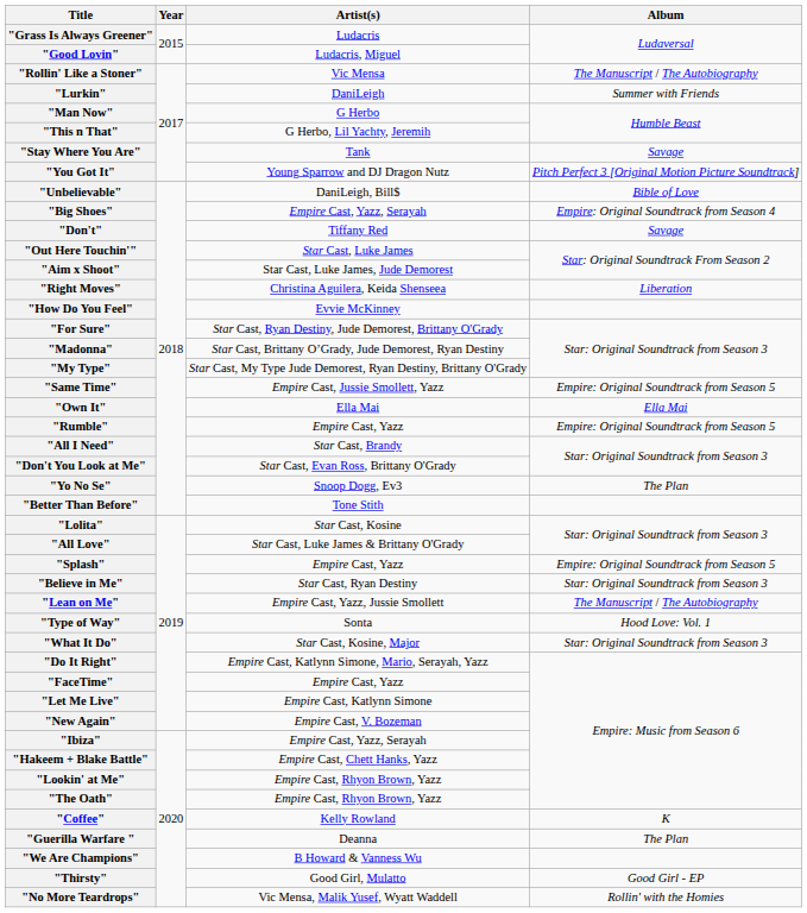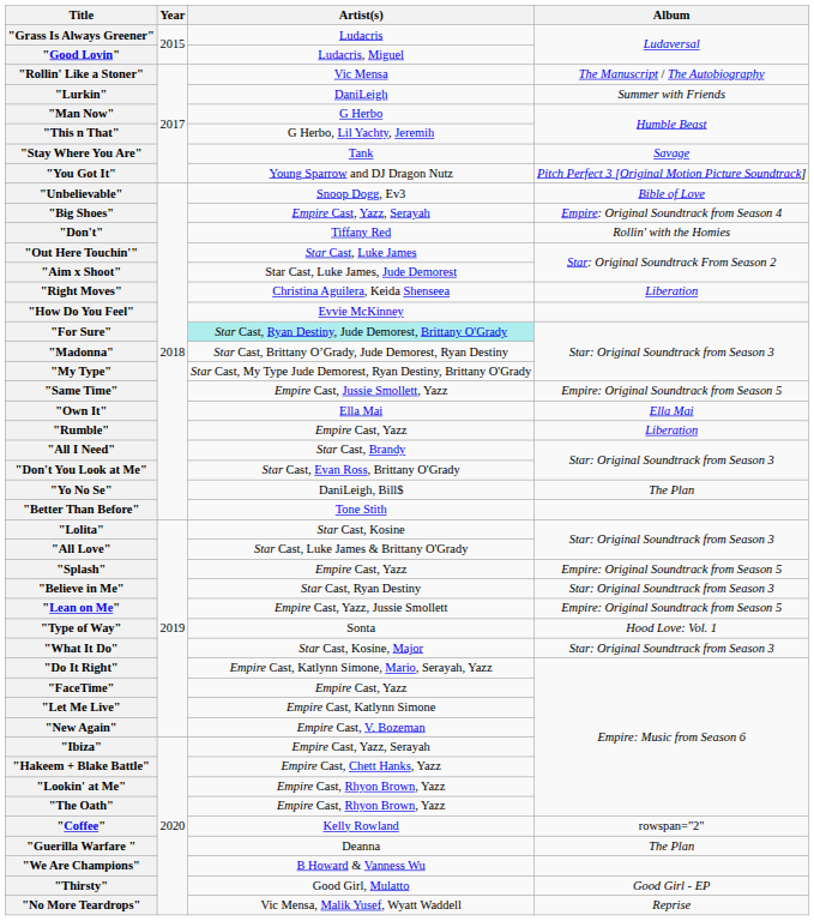"Unbelievable" | Artist(s): DaniLeigh, Bill$ -> Snoop Dogg, Ev3
"Don't" | Album: Savage -> Rollin' with the Homies
"For Sure" | Artist(s): no background -> paleturquoise background
"Rumble" | Album: Empire: Original Soundtrack from Season 5 -> Liberation
"Yo No Se" | Artist(s): Snoop Dogg, Ev3 -> DaniLeigh, Bill$
"Lean on Me" | Album: The Manuscript / The Autobiography -> Empire: Original Soundtrack from Season 5
"Coffee" | Album: K -> rowspan="2"
"No More Teardrops" | Album: Rollin' with the Homies -> Reprise
